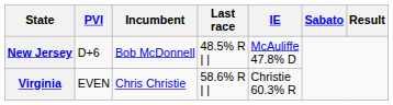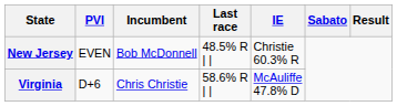New Jersey | PVI: D+6 -> EVEN
New Jersey | IE: McAuliffe 47.8% D -> Christie 60.3% R
Virginia | PVI: EVEN -> D+6
Virginia | IE: Christie 60.3% R -> McAuliffe 47.8% D
